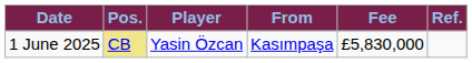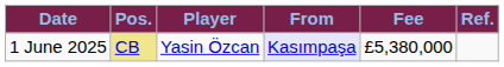1 June 2025 | From: no background -> lavender background
1 June 2025 | Fee: £5,830,000 -> £5,380,000
